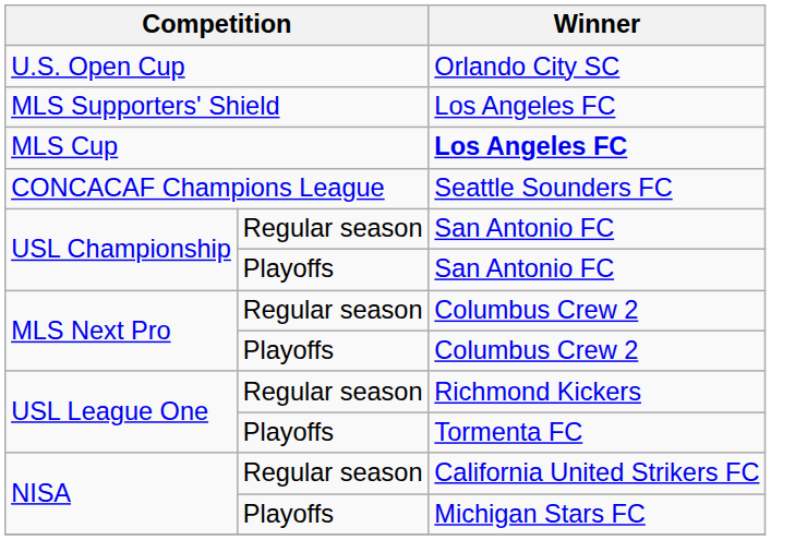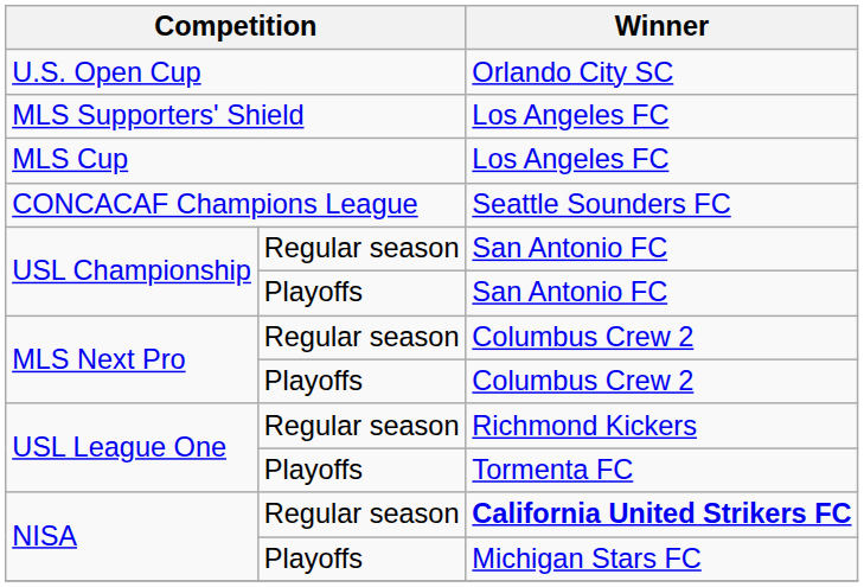MLS Cup / Los Angeles FC | Winner: bold -> normal
California United Strikers FC | Winner: normal -> bold
